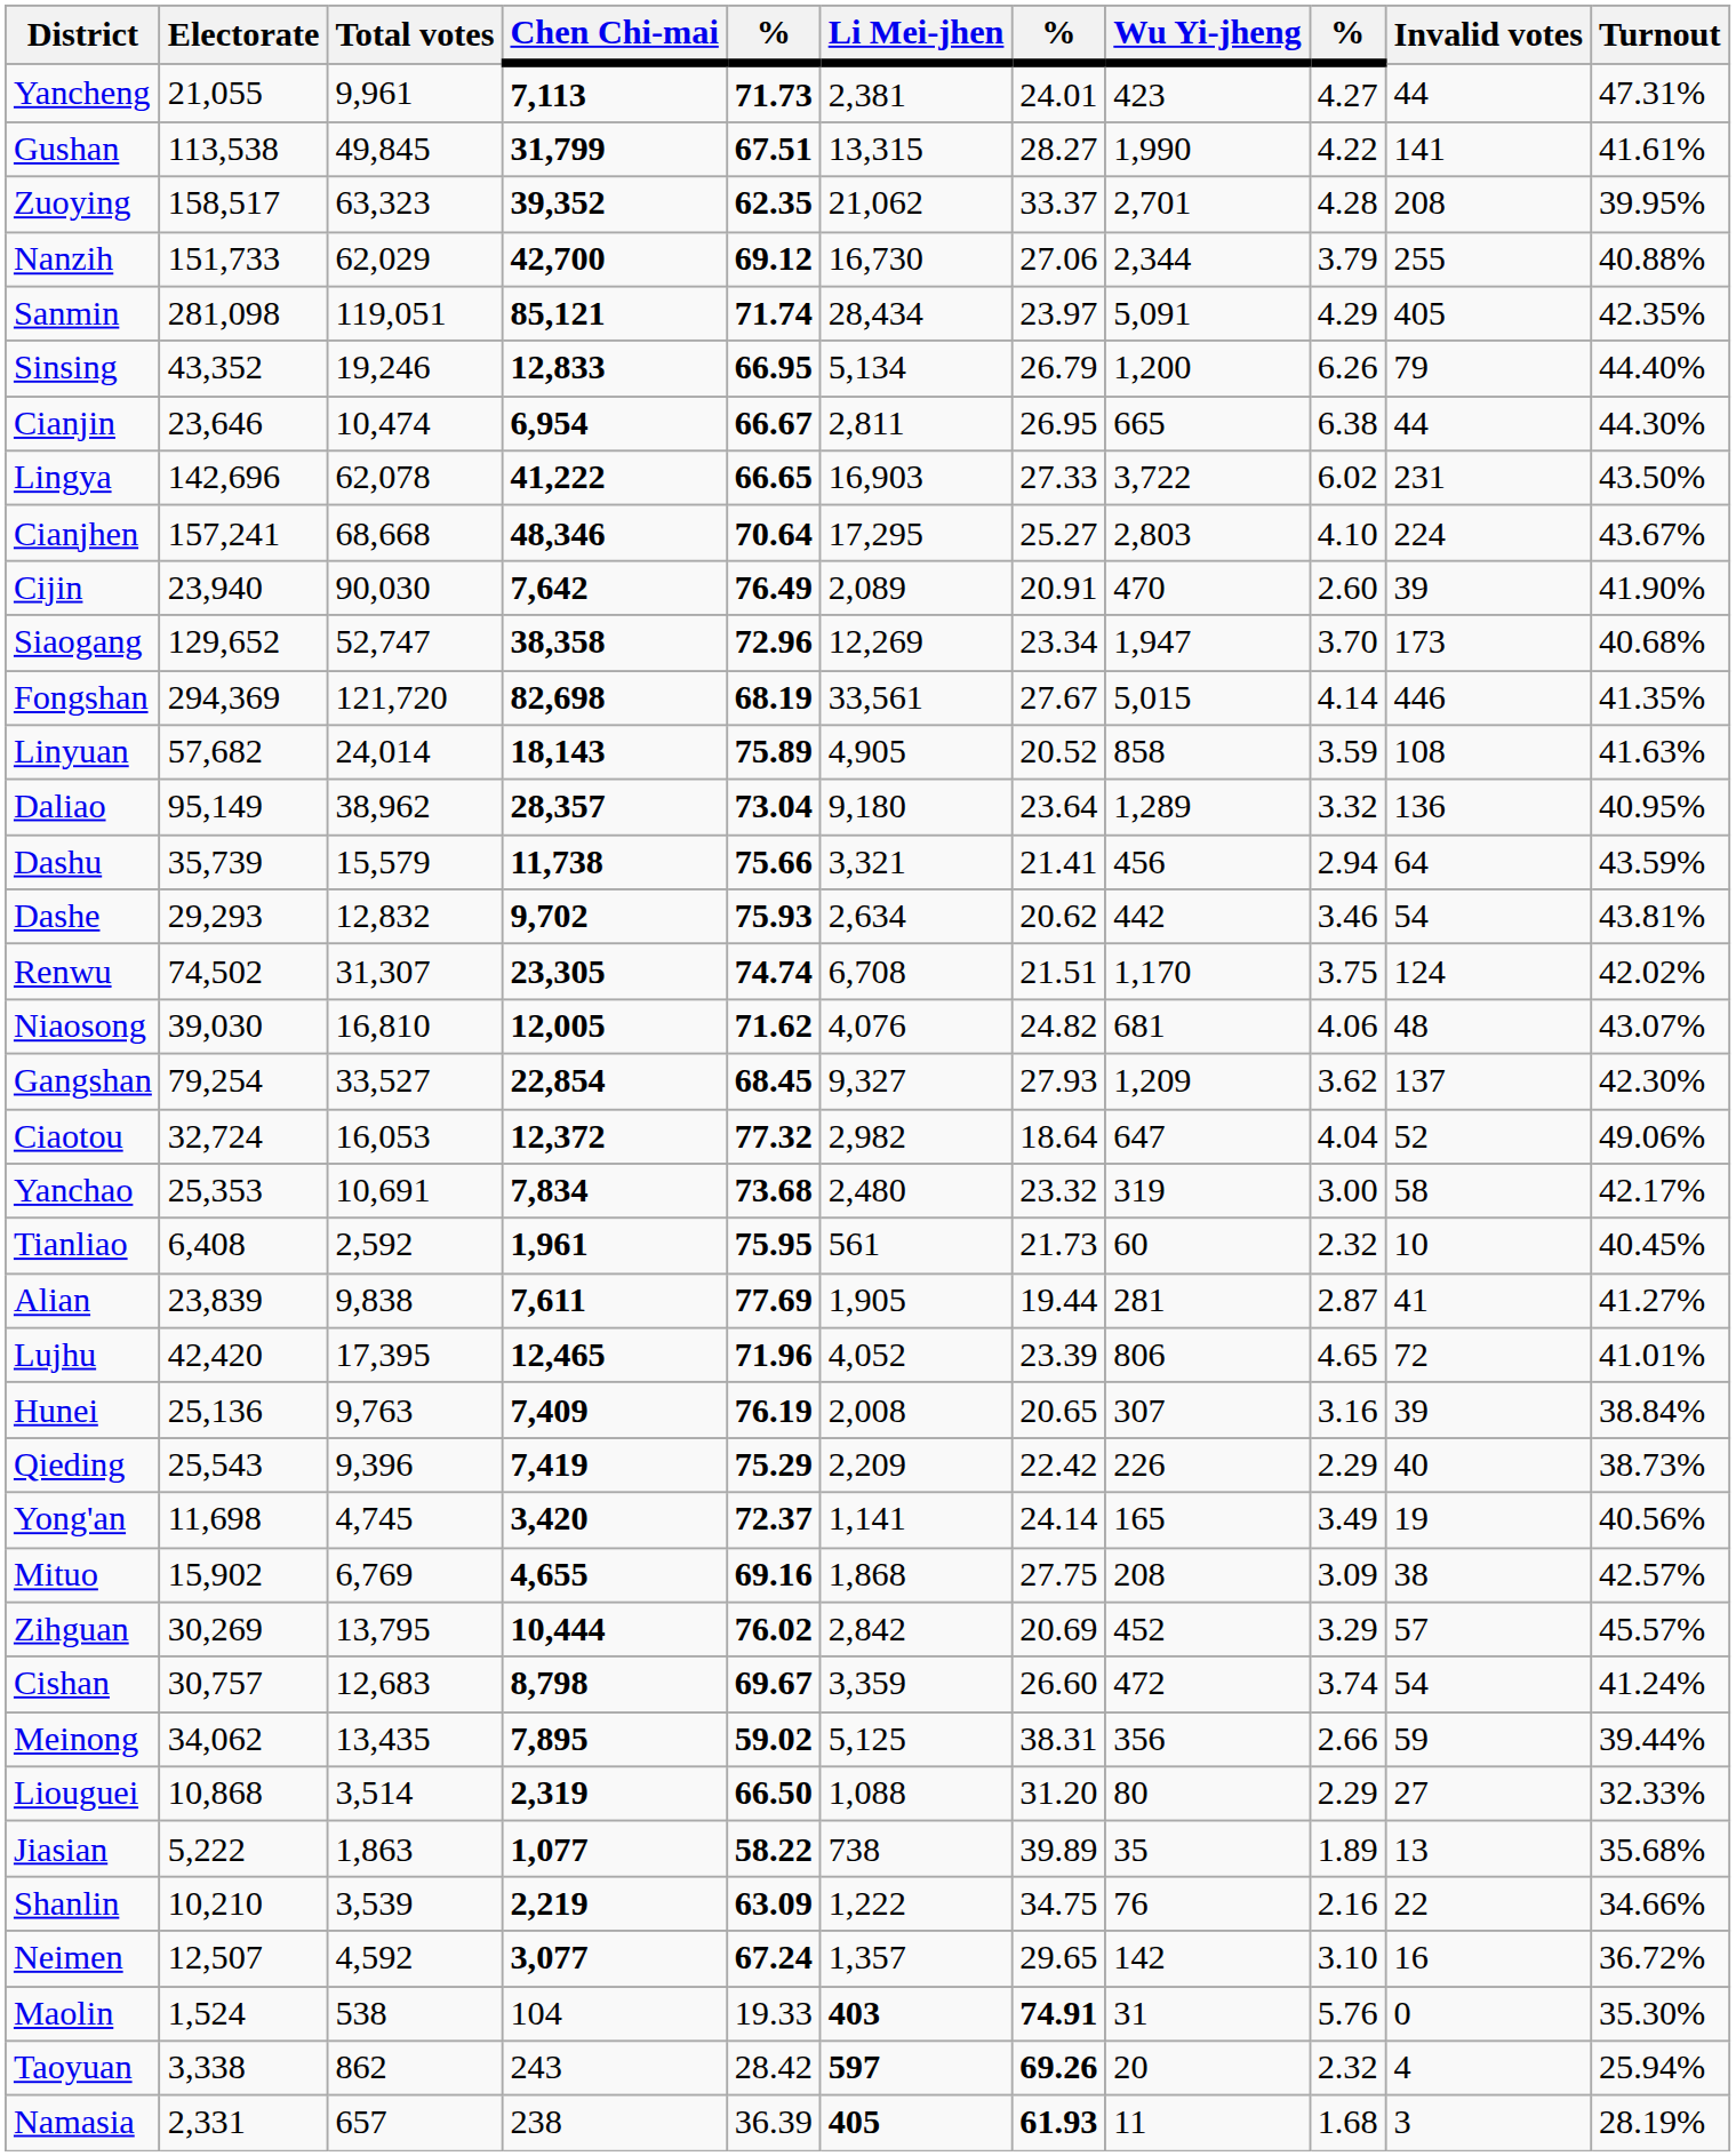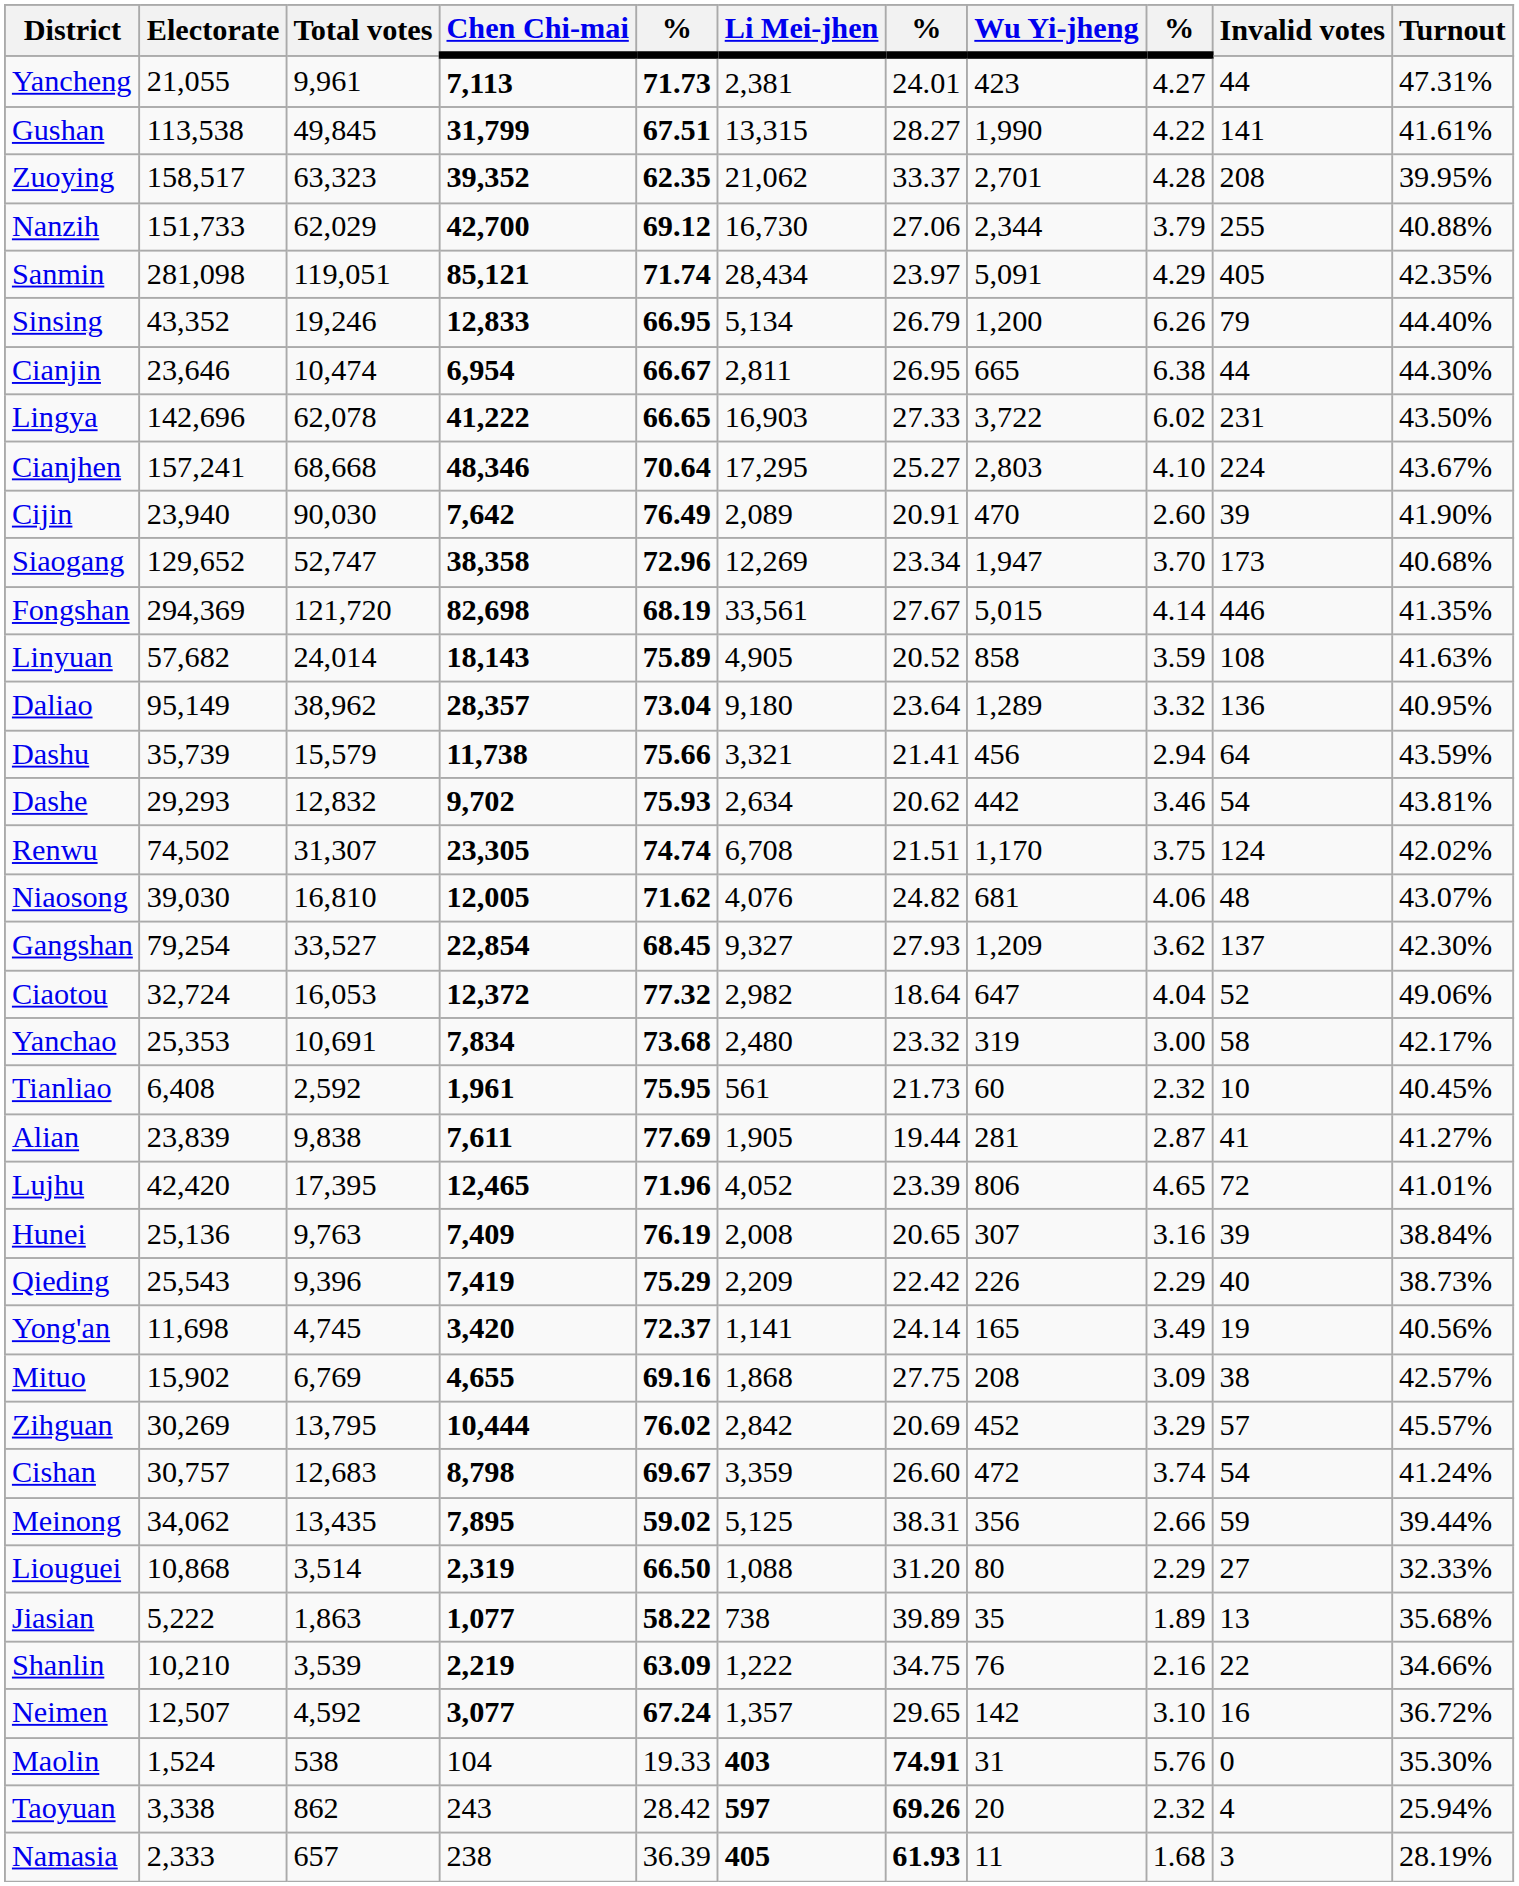Namasia | Electorate: 2,331 -> 2,333
